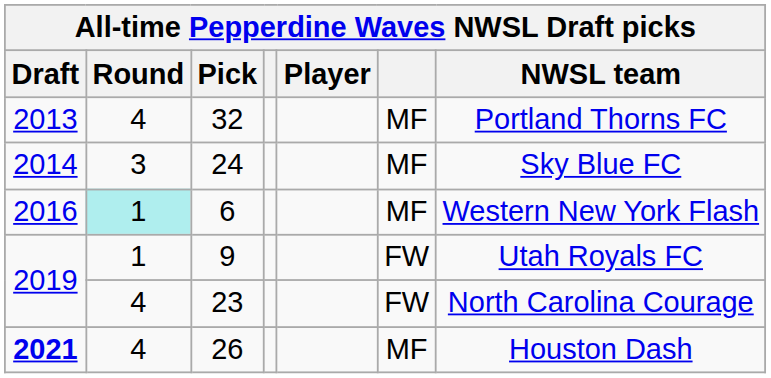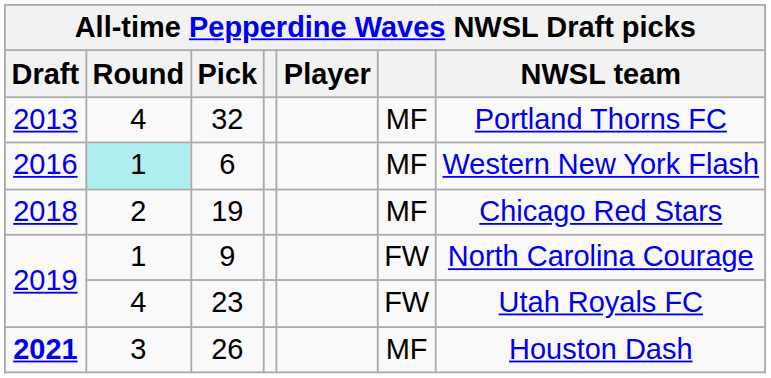- row: 2014 | 3 | 24 | MF | Sky Blue FC
+ row: 2018 | 2 | 19 | MF | Chicago Red Stars
9 | NWSL team: Utah Royals FC -> North Carolina Courage
23 | NWSL team: North Carolina Courage -> Utah Royals FC
26 | Round: 4 -> 3
